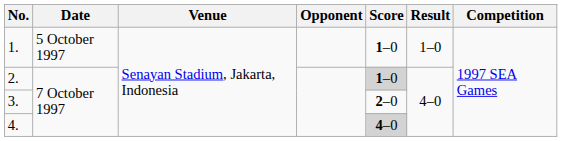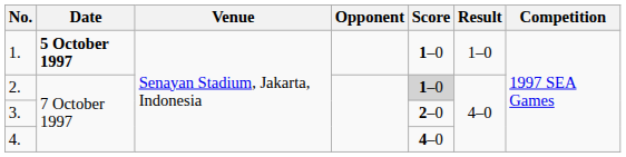1. | Date: normal -> bold
4. | Score: lightgrey background -> no background
